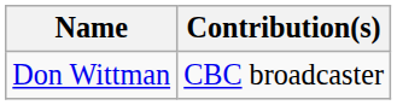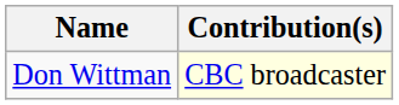Don Wittman | Contribution(s): no background -> lightyellow background
